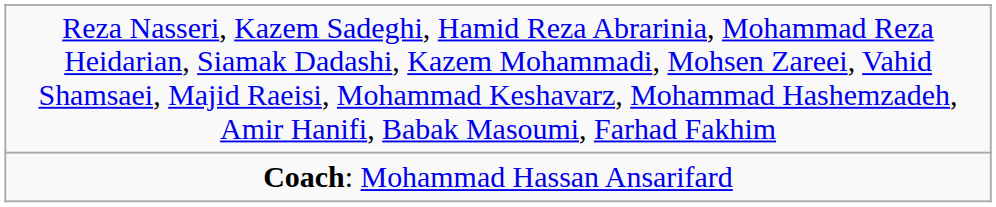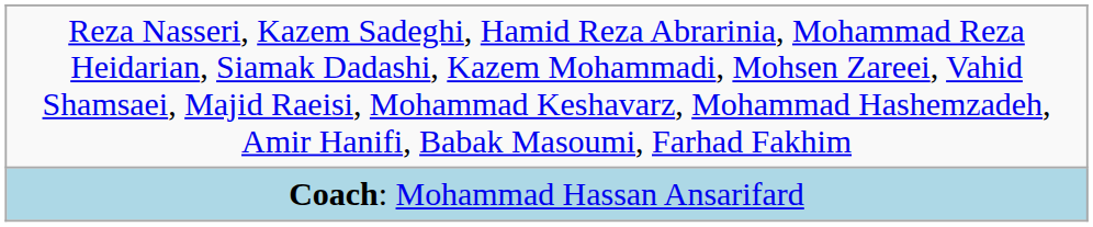row 2 | column 1: no background -> lightblue background
